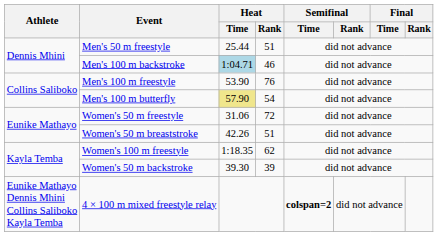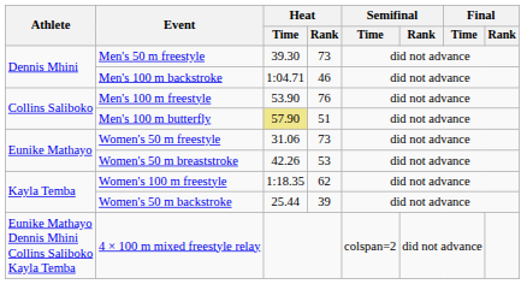Men's 50 m freestyle | Heat / Time: 25.44 -> 39.30
Men's 50 m freestyle | Heat / Rank: 51 -> 73
Men's 100 m backstroke | Heat / Time: lightblue background -> no background
Men's 100 m butterfly | Heat / Rank: 54 -> 51
Women's 50 m freestyle | Heat / Rank: 72 -> 73
Women's 50 m breaststroke | Heat / Rank: 51 -> 53
Women's 50 m backstroke | Heat / Time: 39.30 -> 25.44
4 × 100 m mixed freestyle relay | Semifinal / Time: bold -> normal
